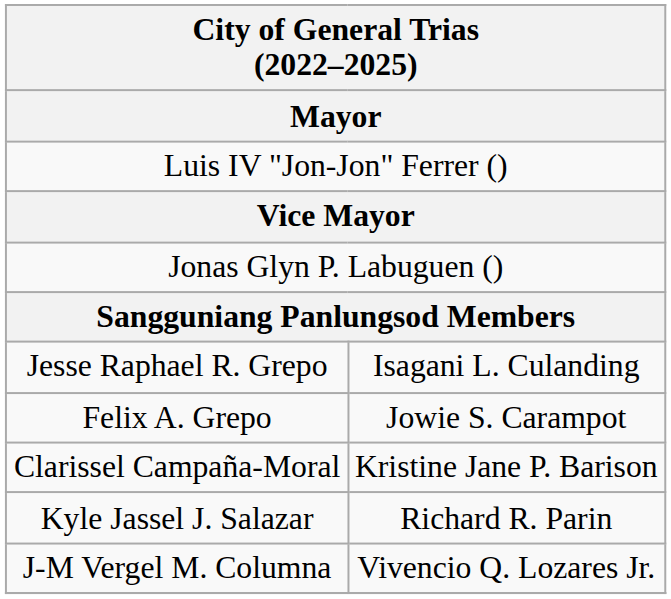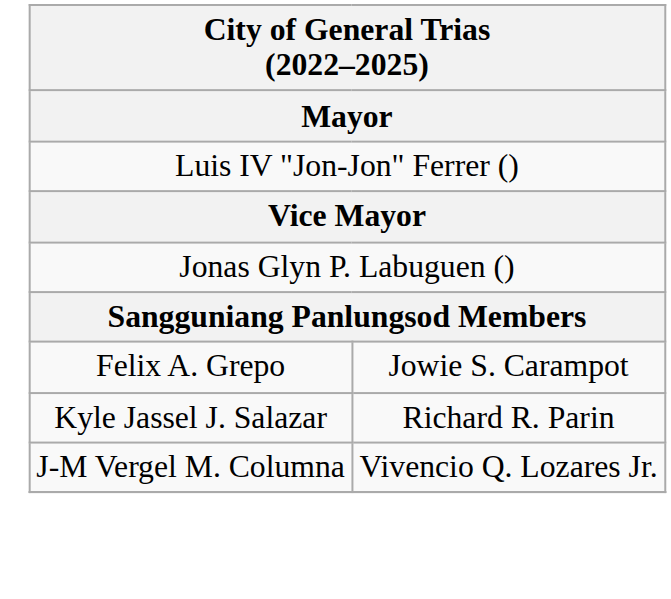- row: Jesse Raphael R. Grepo | Isagani L. Culanding
- row: Clarissel Campaña-Moral | Kristine Jane P. Barison
